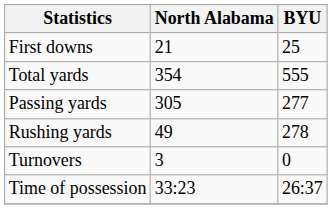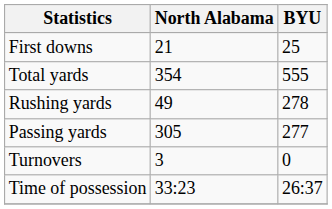rows swapped: Rushing yards <-> Passing yards
